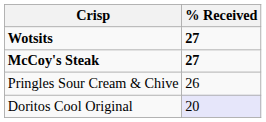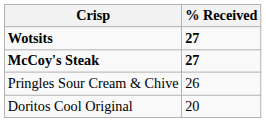Doritos Cool Original | % Received: lavender background -> no background
